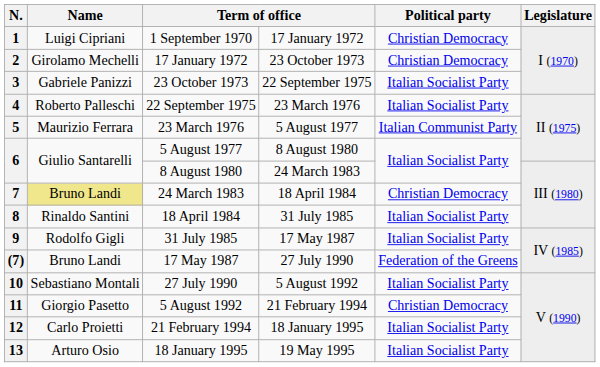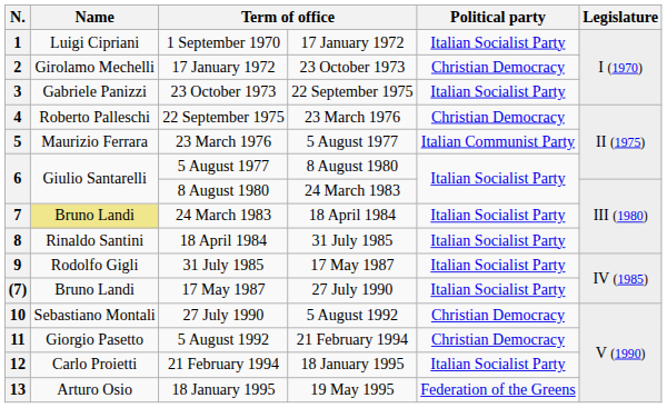1 | Political party: Christian Democracy -> Italian Socialist Party
4 | Political party: Italian Socialist Party -> Christian Democracy
7 | Political party: Christian Democracy -> Italian Socialist Party
(7) | Political party: Federation of the Greens -> Italian Socialist Party
10 | Political party: Italian Socialist Party -> Christian Democracy
13 | Political party: Italian Socialist Party -> Federation of the Greens
